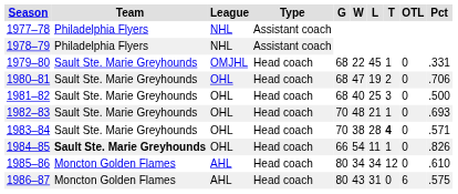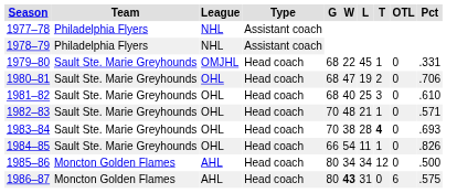1981–82 | Pct: .500 -> .610
1982–83 | Pct: .693 -> .571
1983–84 | Pct: .571 -> .693
1984–85 | Team: bold -> normal
1985–86 | Pct: .610 -> .500
1986–87 | W: normal -> bold
